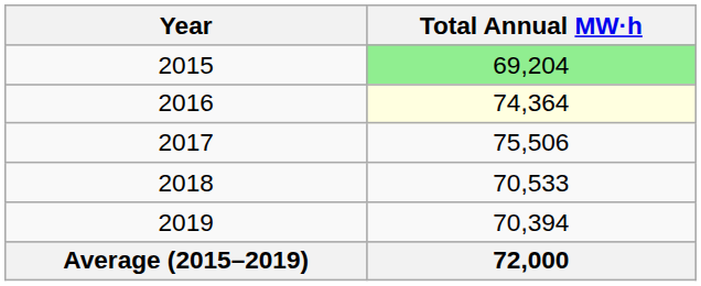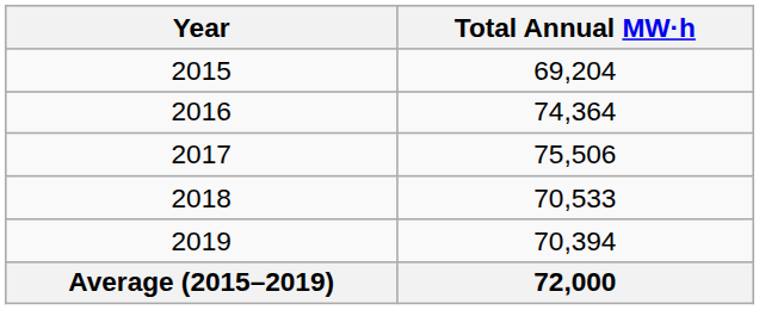2015 | Total Annual MW·h: lightgreen background -> no background
2016 | Total Annual MW·h: lightyellow background -> no background
